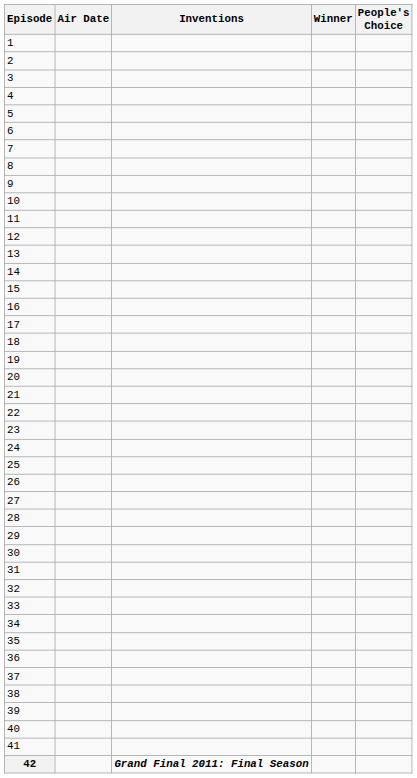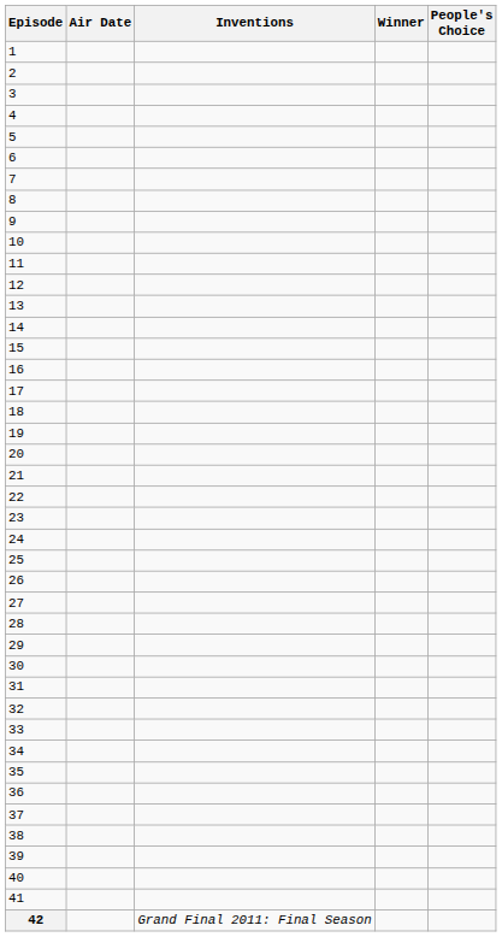42 | Inventions: bold -> normal
